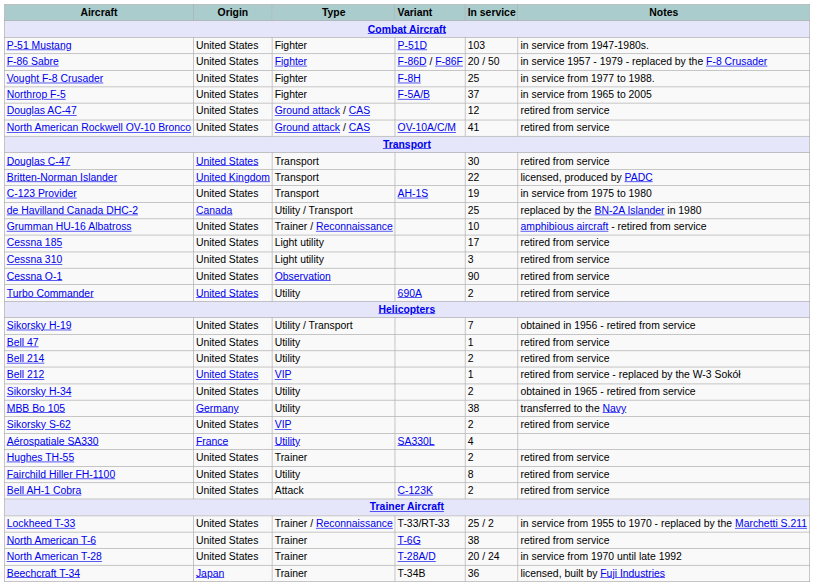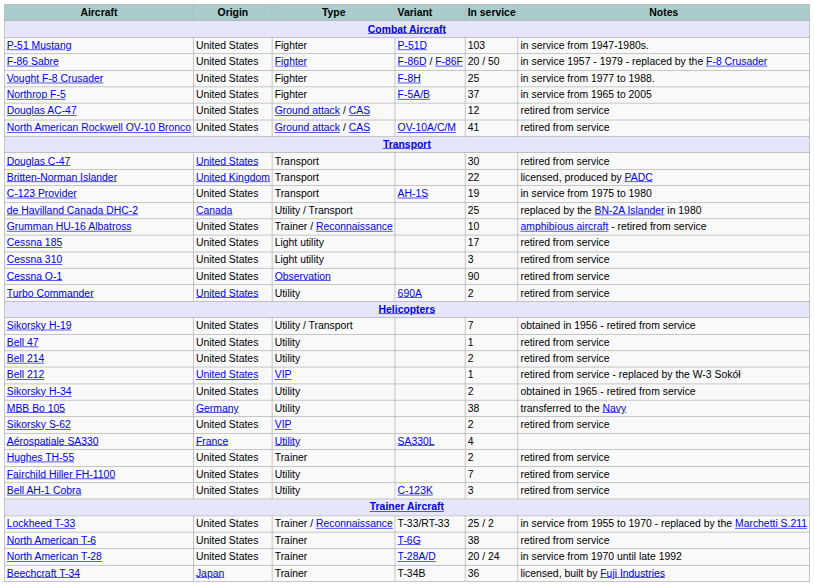Fairchild Hiller FH-1100 | In service: 8 -> 7
Bell AH-1 Cobra | Type: Attack -> Utility
Bell AH-1 Cobra | In service: 2 -> 3
